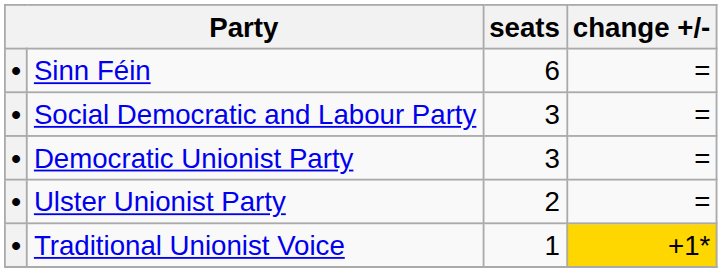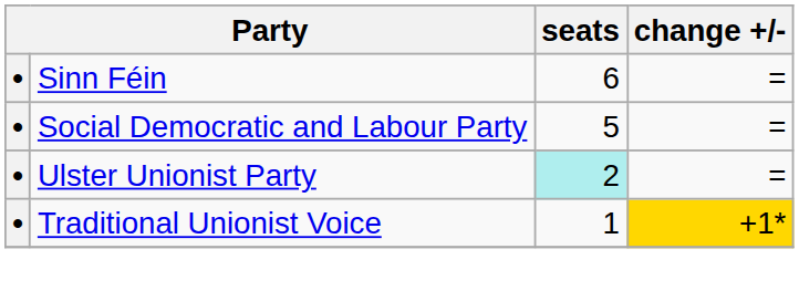Social Democratic and Labour Party | seats: 3 -> 5
- row: • | Democratic Unionist Party | 3 | =
Ulster Unionist Party | seats: no background -> paleturquoise background
